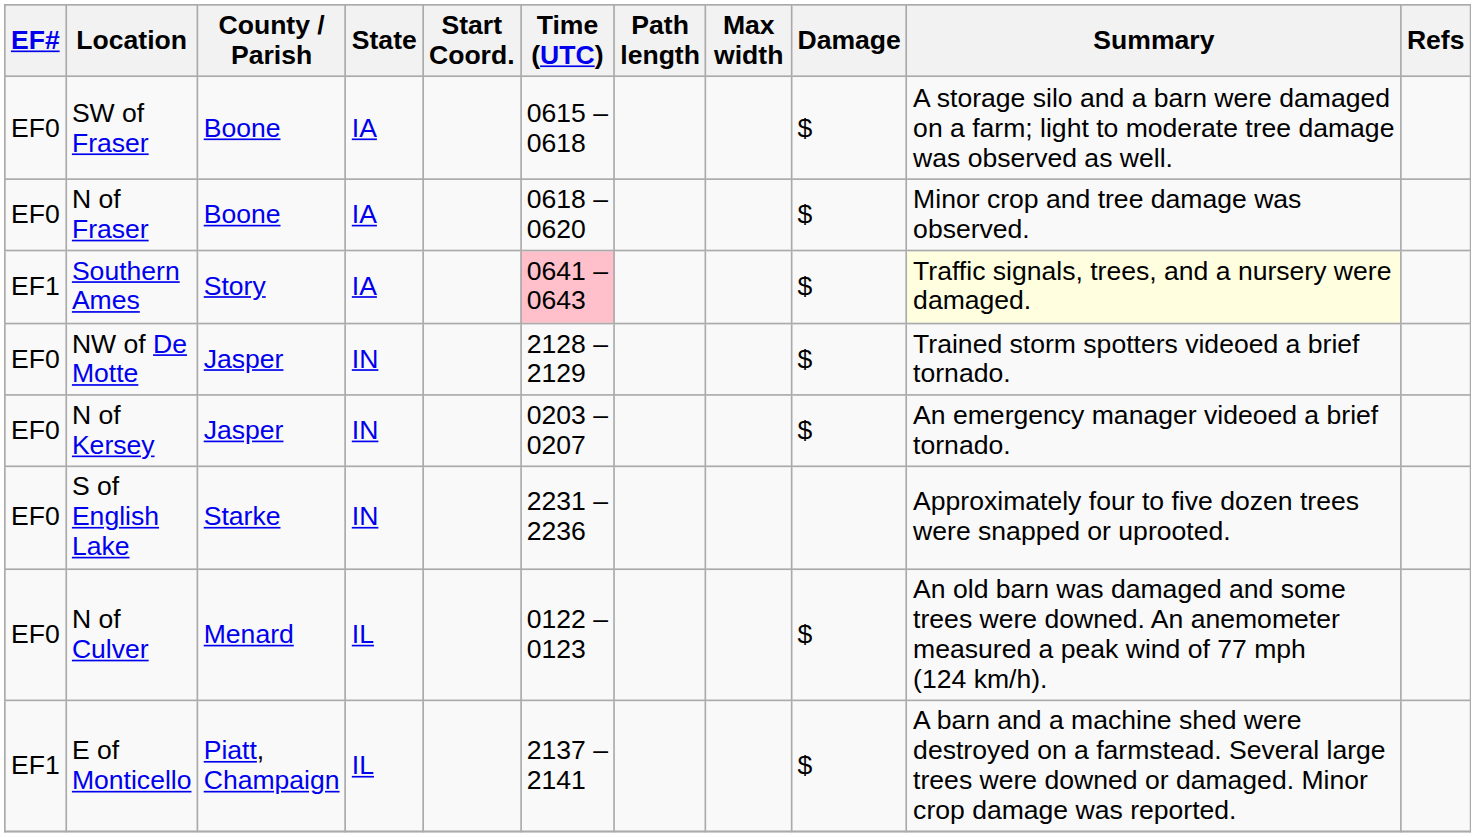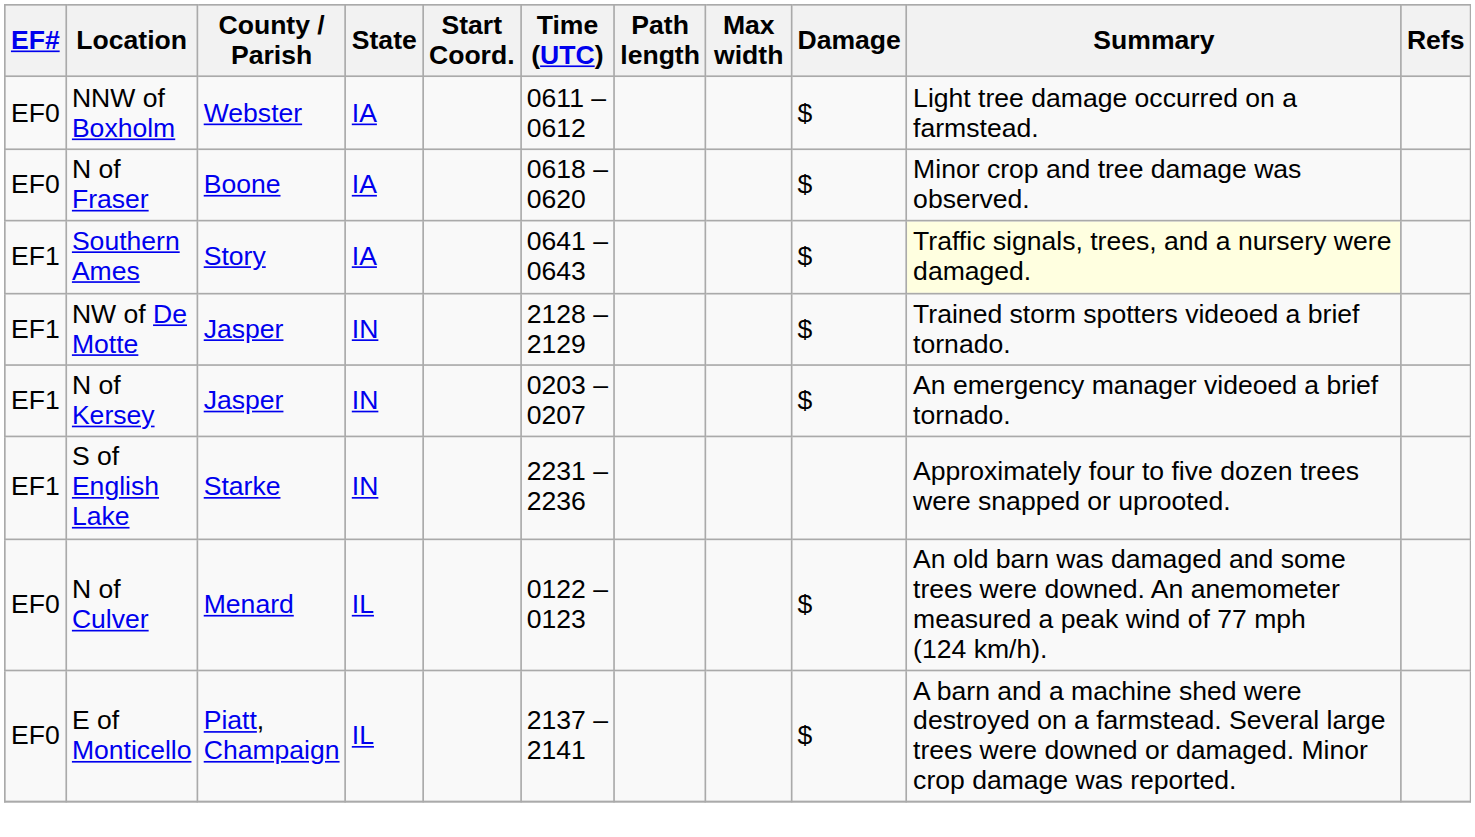+ row: EF0 | NNW of Boxholm | Webster | IA | 0611 – 0612 | $ | Light tree damage occurred on a farmstead.
- row: EF0 | SW of Fraser | Boone | IA | 0615 – 0618 | $ | A storage silo and a barn were damaged on a farm; light to moderate tree damage was observed as well.
Southern Ames | Time (UTC): pink background -> no background
NW of De Motte | EF#: EF0 -> EF1
N of Kersey | EF#: EF0 -> EF1
S of English Lake | EF#: EF0 -> EF1
E of Monticello | EF#: EF1 -> EF0
